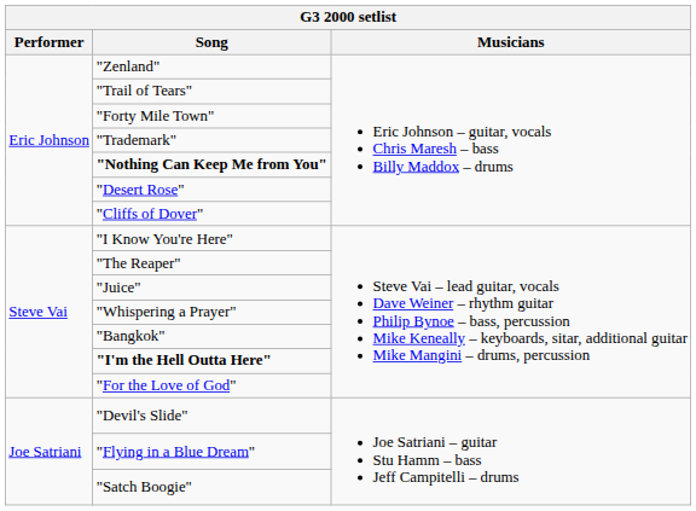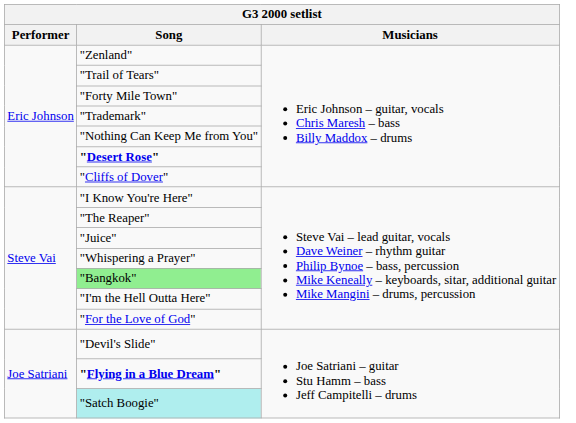"Nothing Can Keep Me from You" | Song: bold -> normal
"Desert Rose" | Song: normal -> bold
"Bangkok" | Song: no background -> lightgreen background
"I'm the Hell Outta Here" | Song: bold -> normal
"Flying in a Blue Dream" | Song: normal -> bold
"Satch Boogie" | Song: no background -> paleturquoise background
